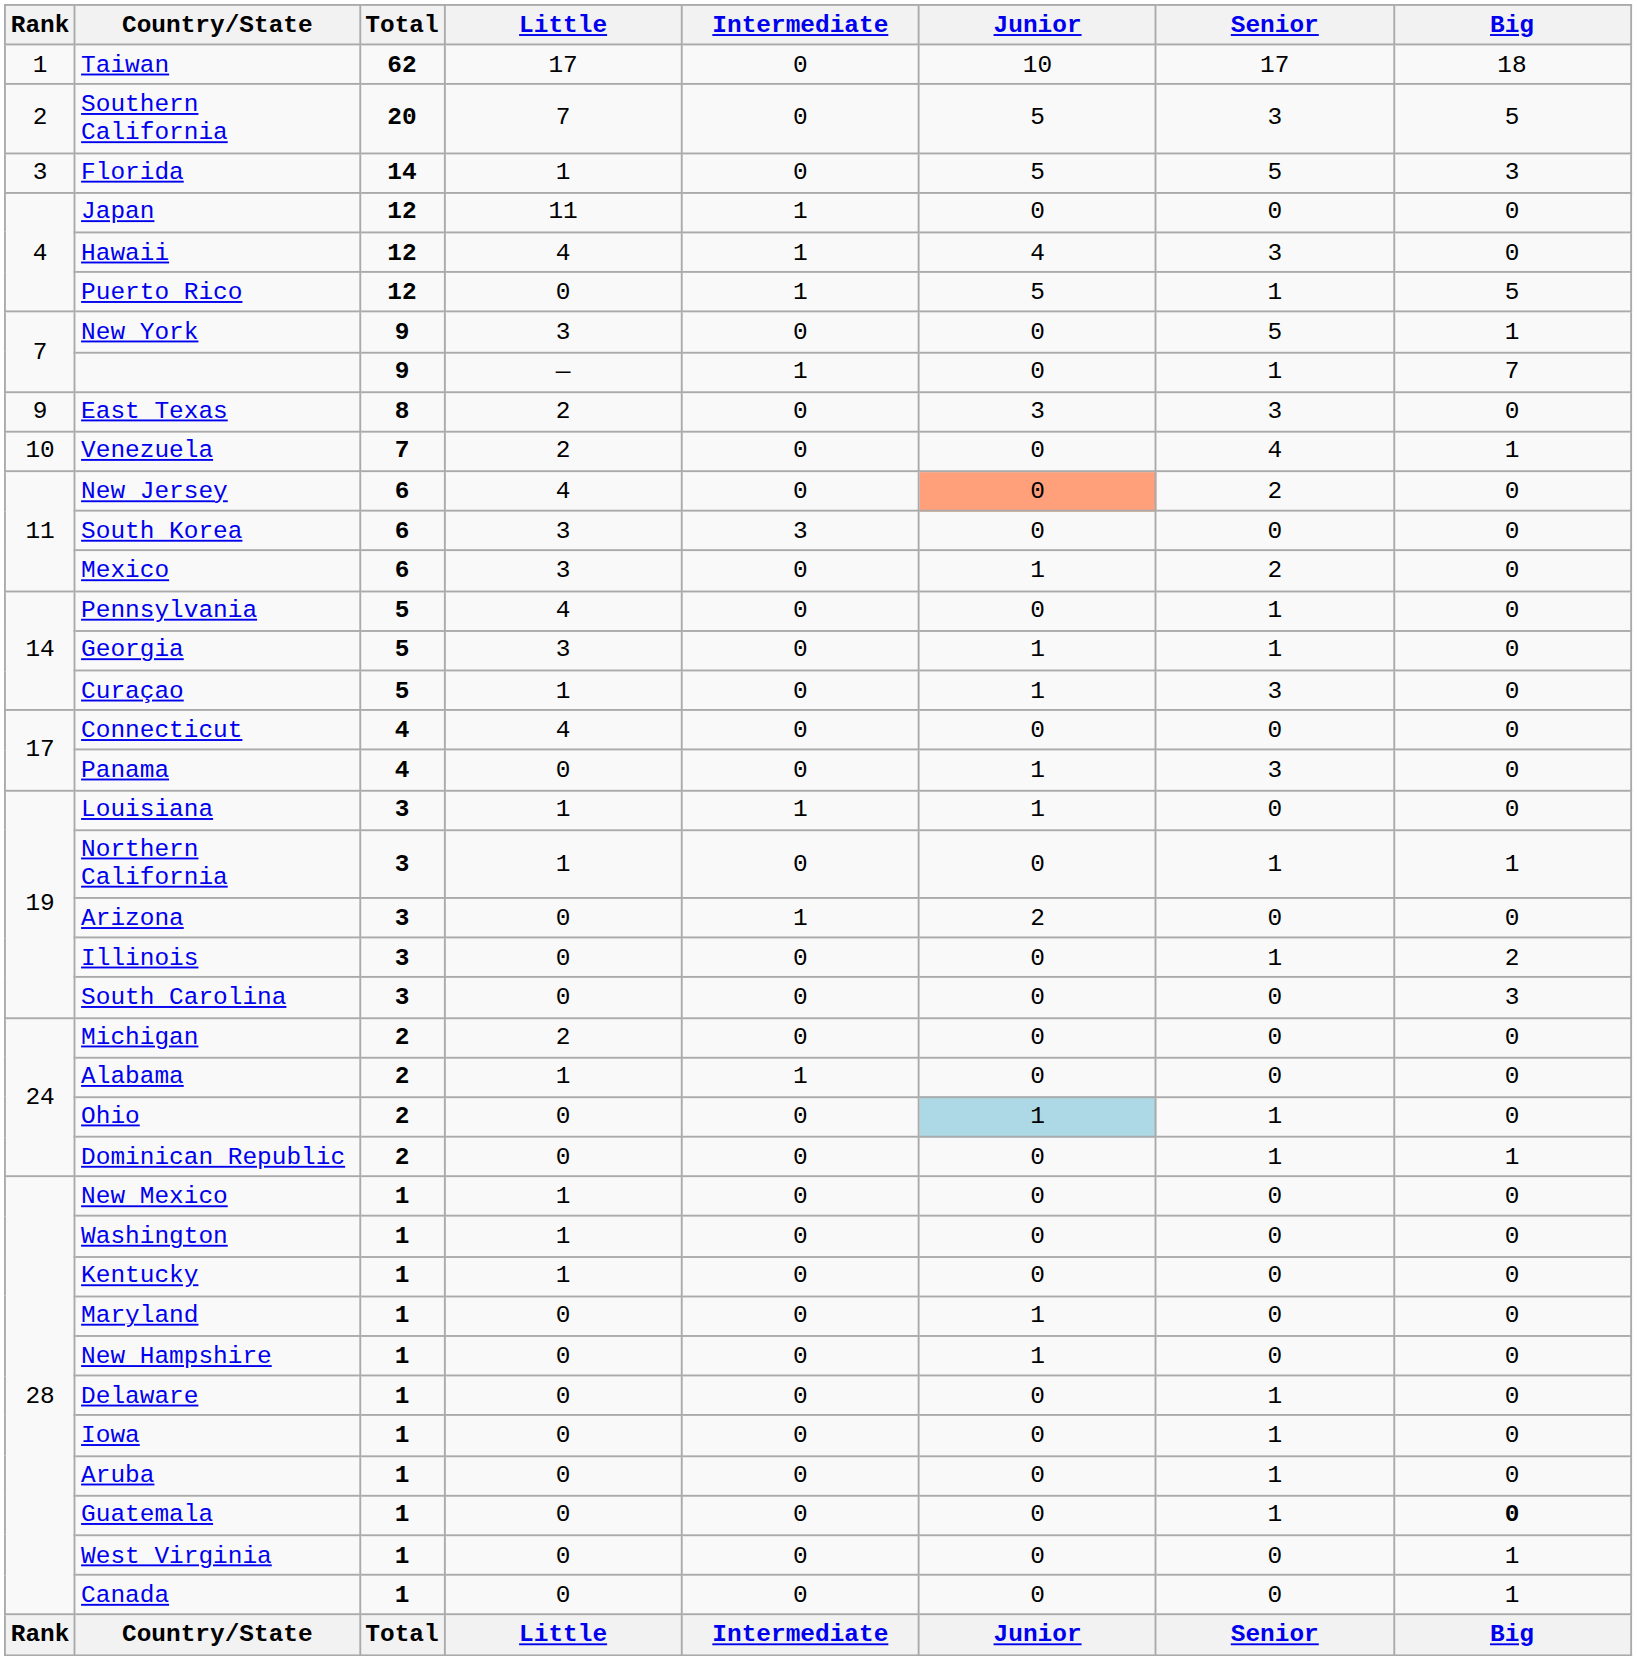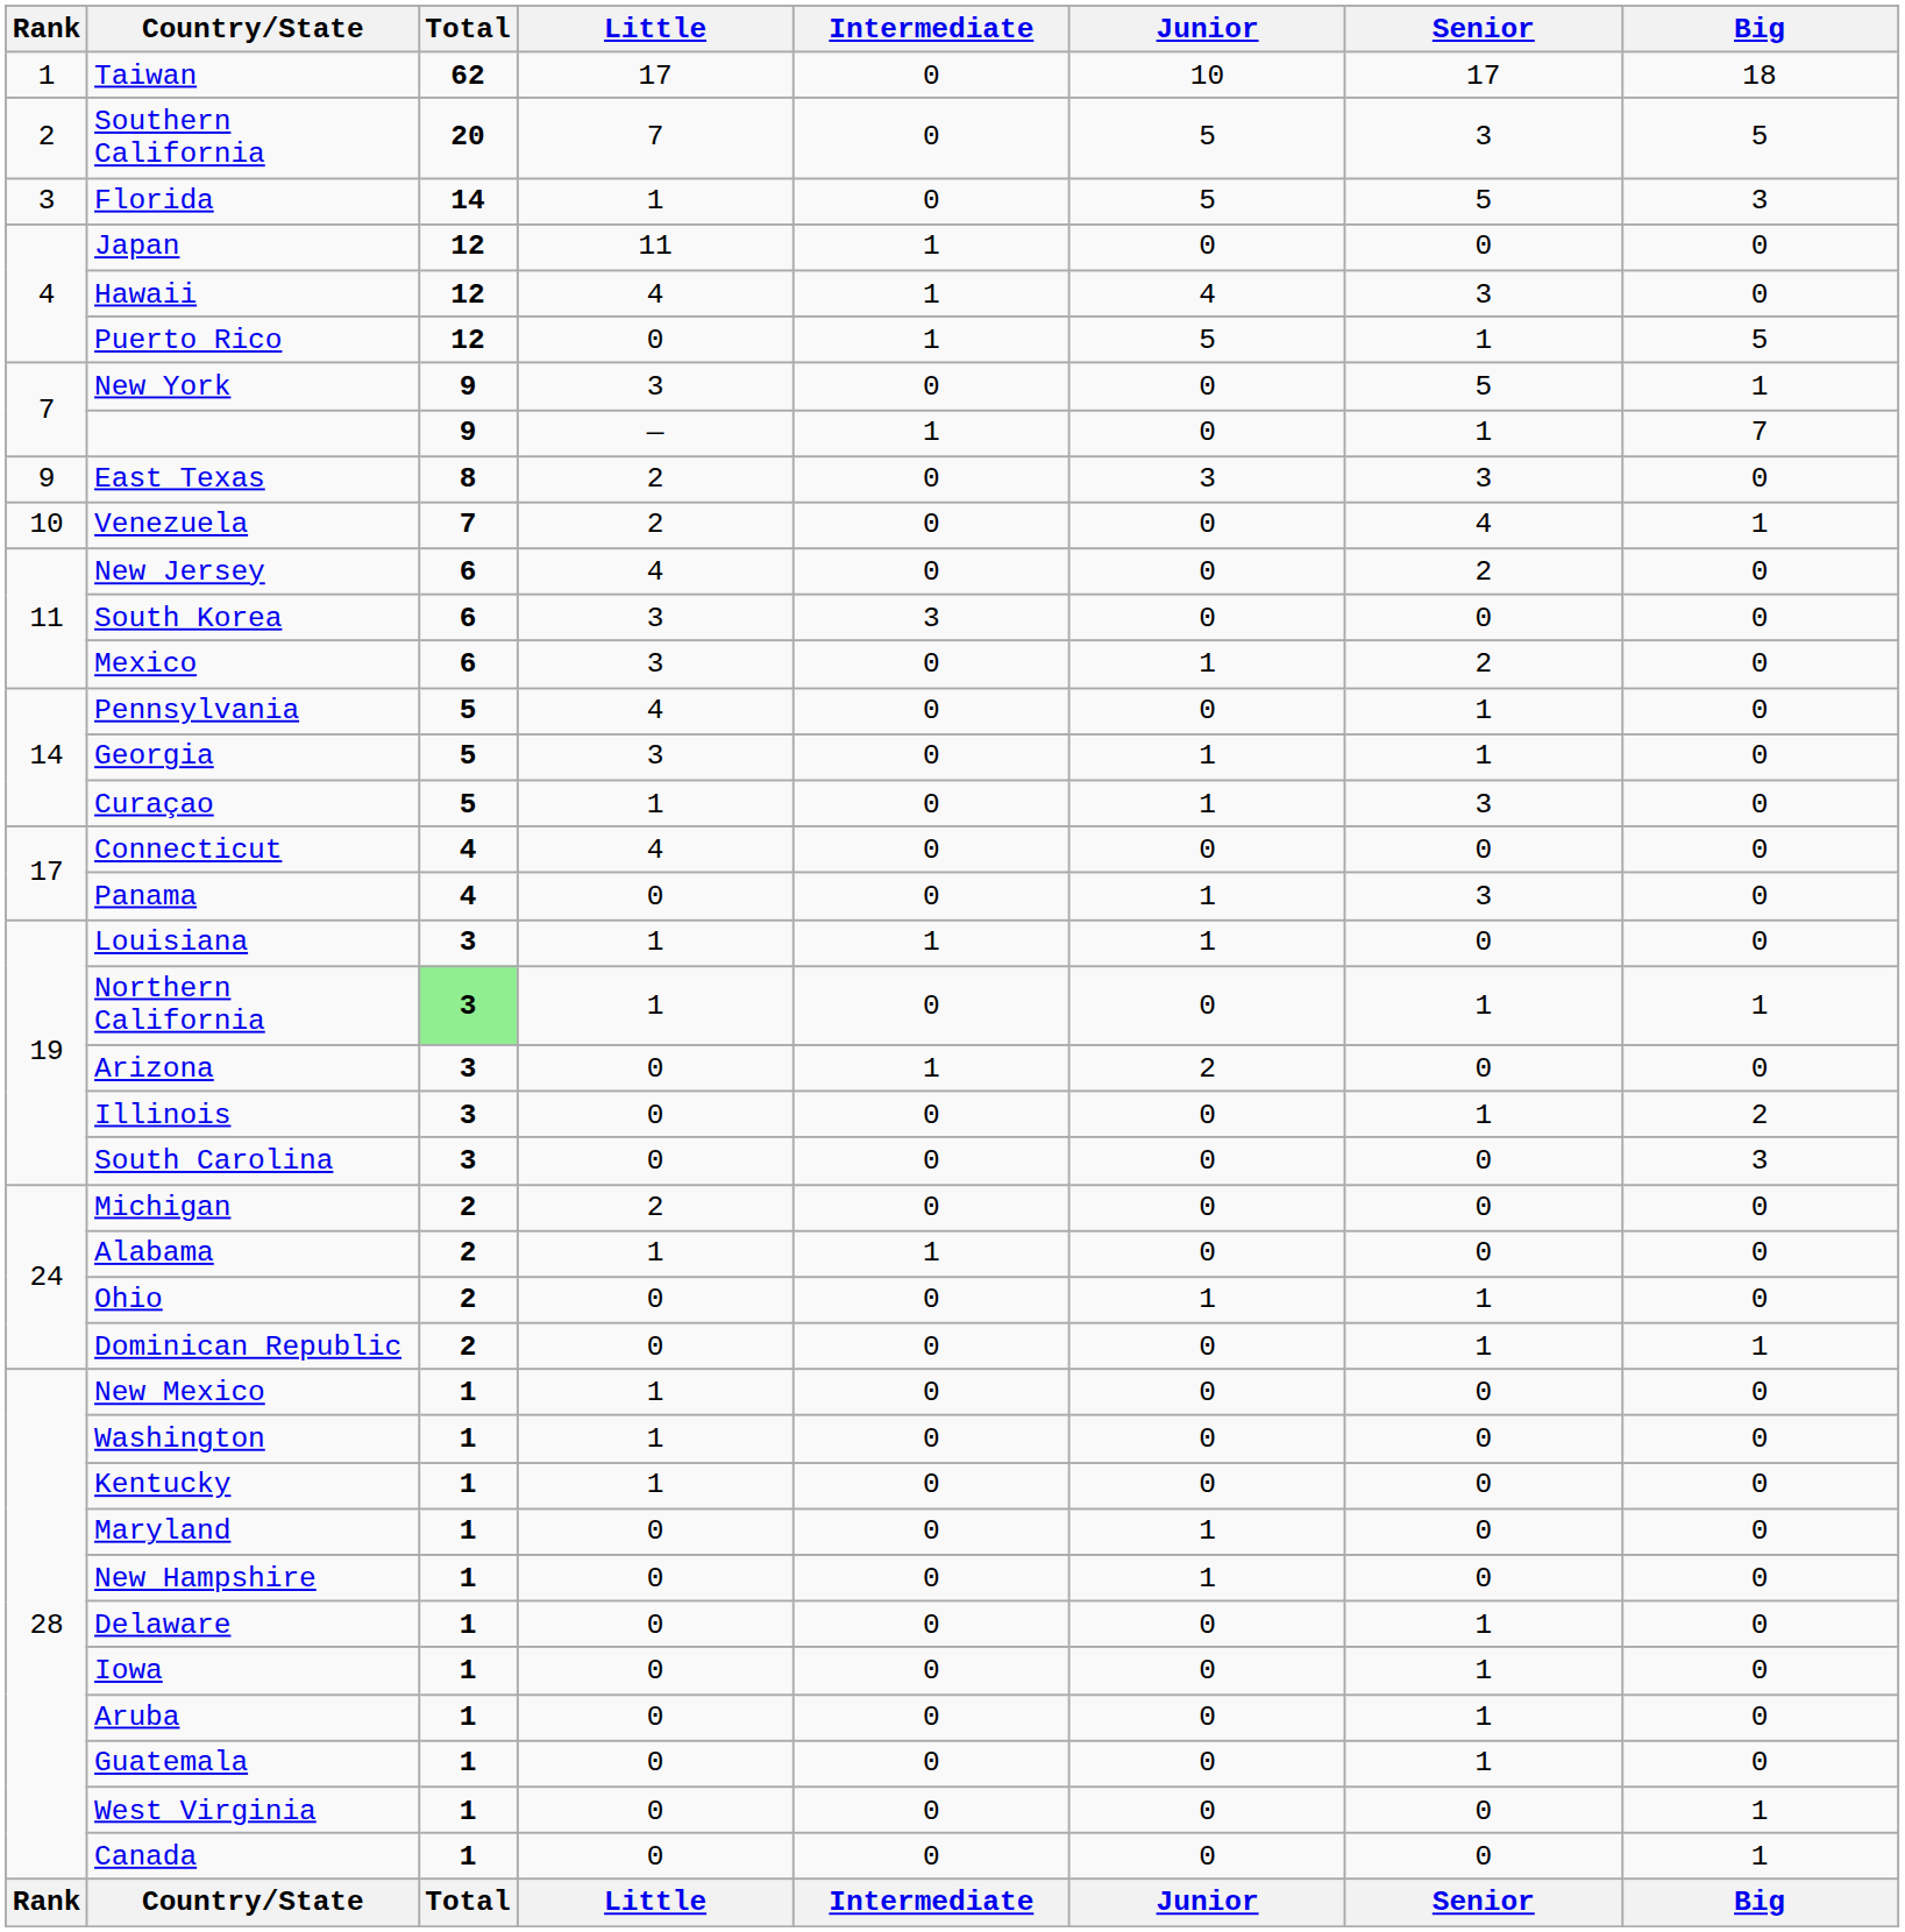New Jersey | Junior: lightsalmon background -> no background
Northern California | Total: no background -> lightgreen background
Ohio | Junior: lightblue background -> no background
Guatemala | Big: bold -> normal
